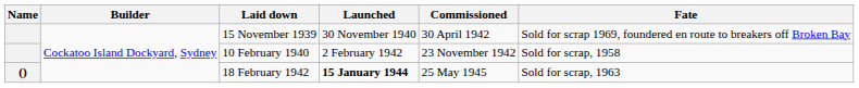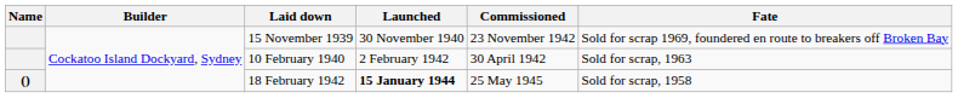15 November 1939 | Commissioned: 30 April 1942 -> 23 November 1942
10 February 1940 | Commissioned: 23 November 1942 -> 30 April 1942
10 February 1940 | Fate: Sold for scrap, 1958 -> Sold for scrap, 1963
18 February 1942 | Fate: Sold for scrap, 1963 -> Sold for scrap, 1958
